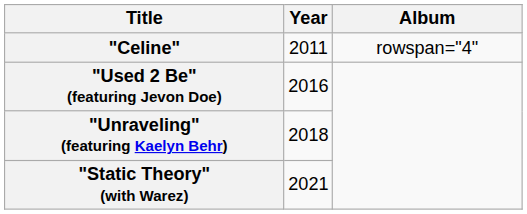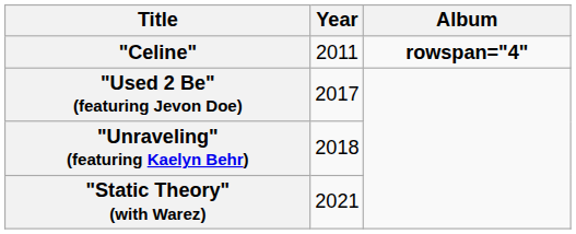"Celine" | Album: normal -> bold
"Used 2 Be" (featuring Jevon Doe) | Year: 2016 -> 2017
